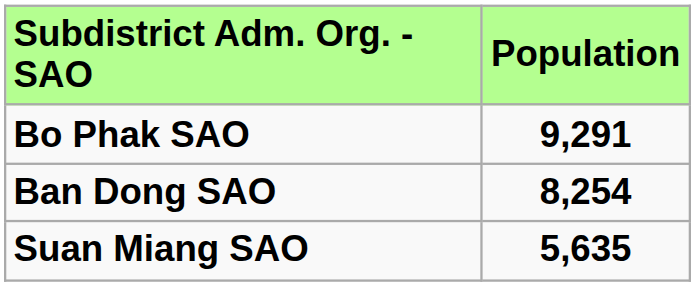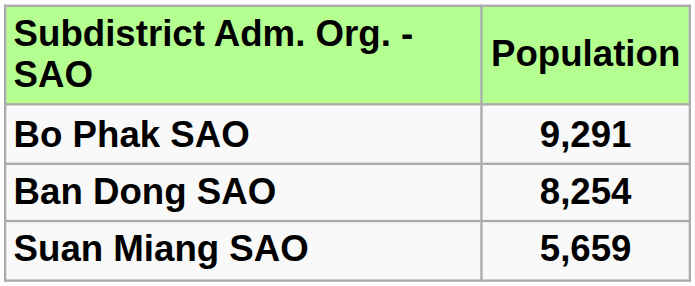Suan Miang SAO | Population: 5,635 -> 5,659
